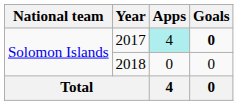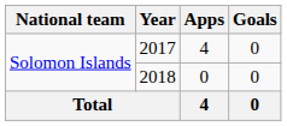2017 | Apps: paleturquoise background -> no background
2017 | Goals: bold -> normal
